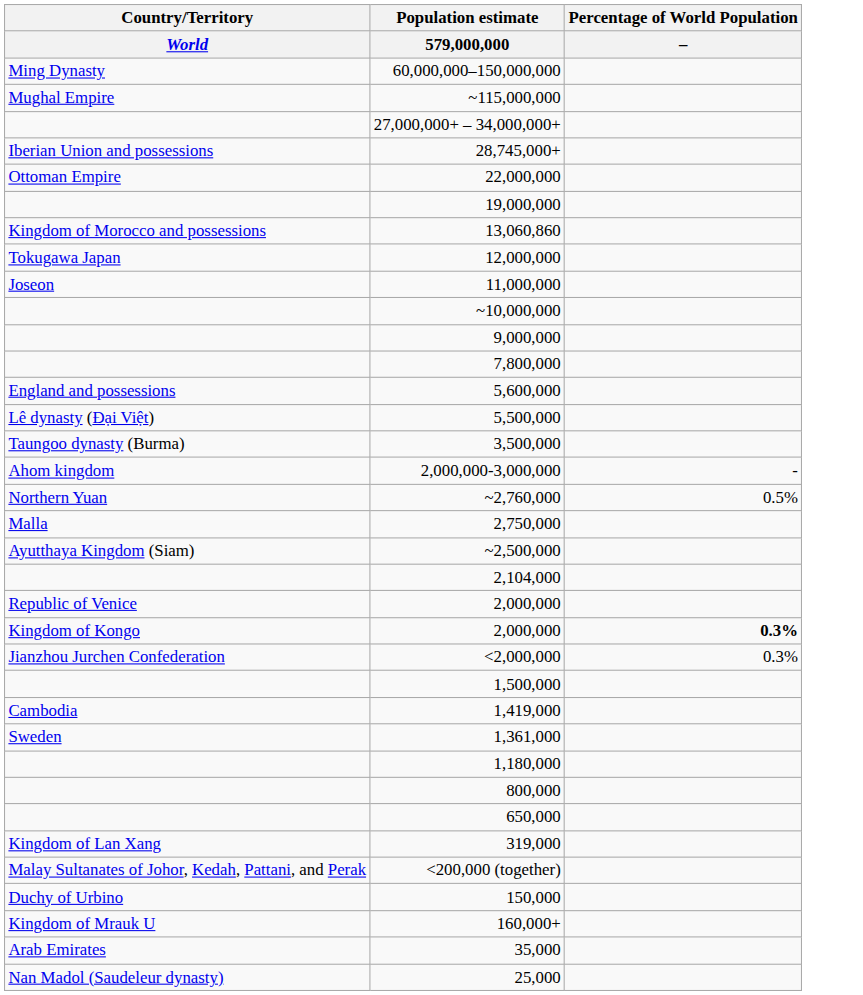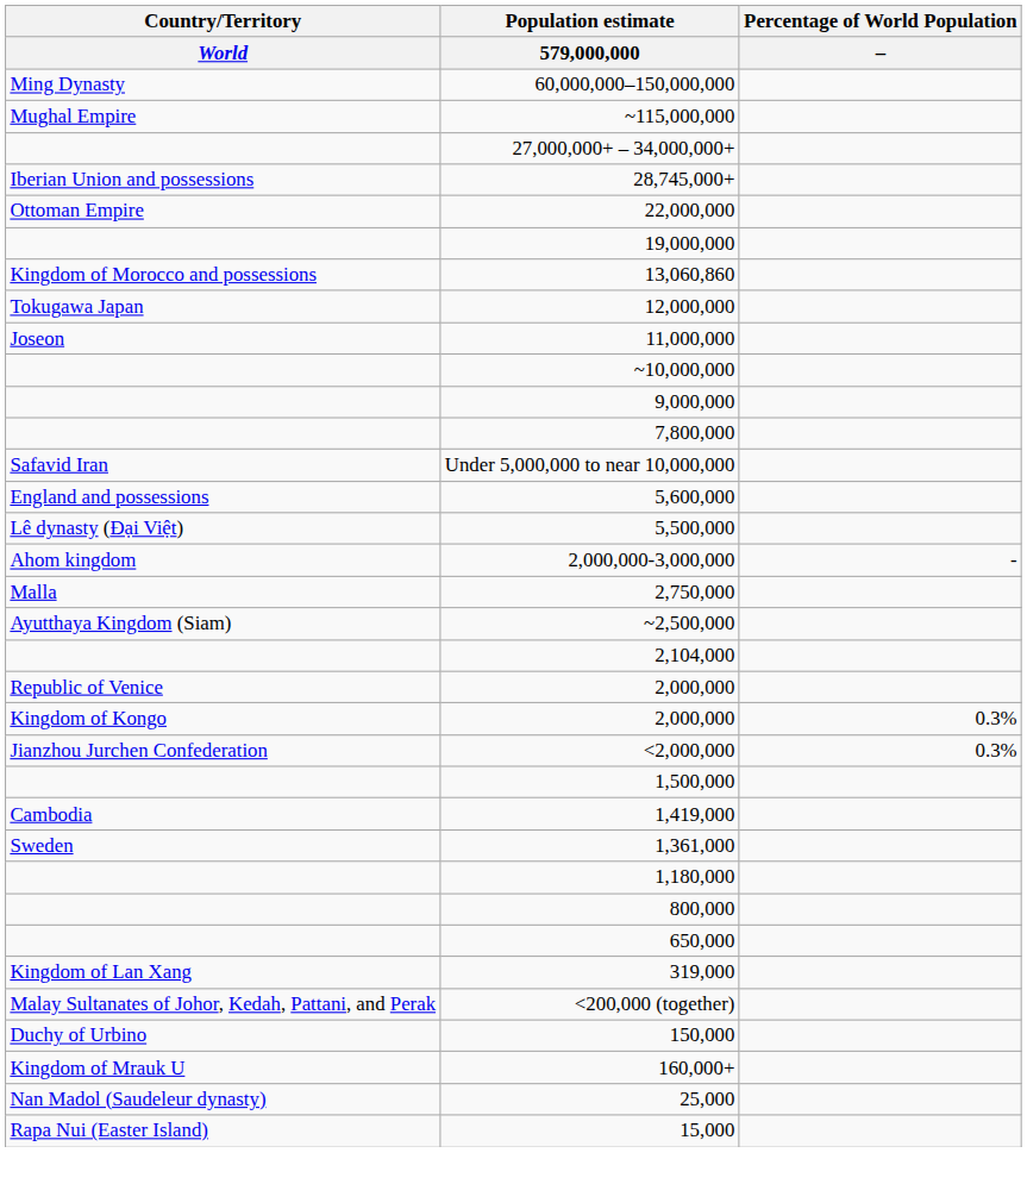+ row: Safavid Iran | Under 5,000,000 to near 10,000,000
- row: Taungoo dynasty (Burma) | 3,500,000
- row: Northern Yuan | ~2,760,000 | 0.5%
Kingdom of Kongo / 2,000,000 | Percentage of World Population / –: bold -> normal
- row: Arab Emirates | 35,000
+ row: Rapa Nui (Easter Island) | 15,000
